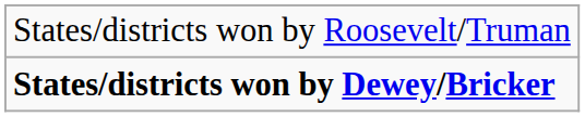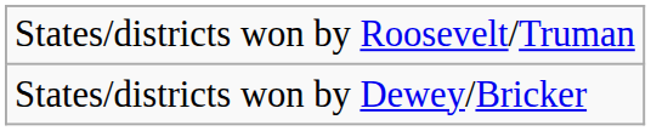row 2 | column 1: bold -> normal
